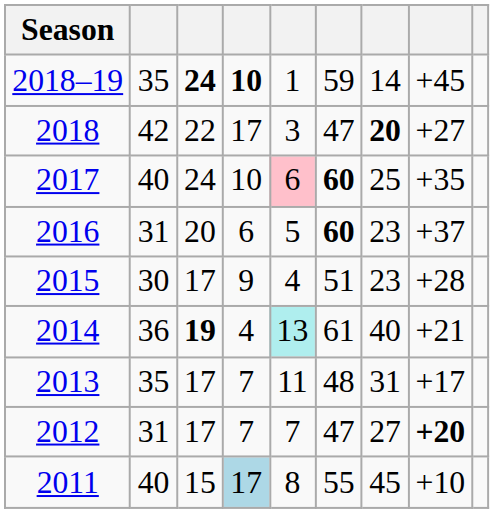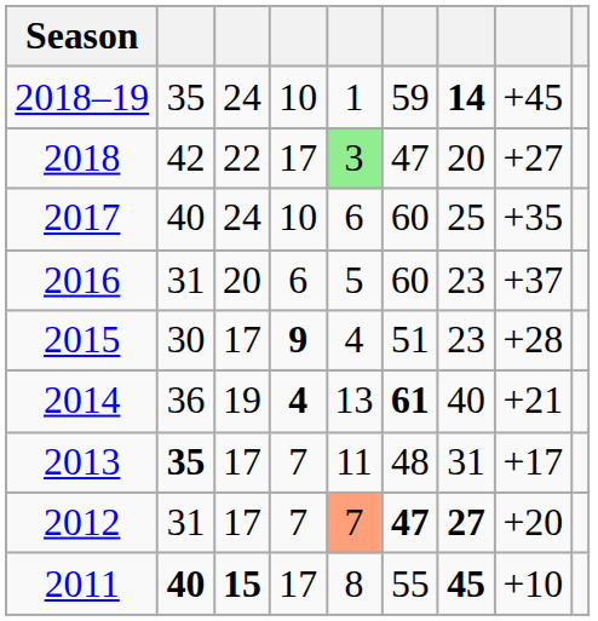2018–19 | column 3: bold -> normal
2018–19 | column 4: bold -> normal
2018–19 | column 7: normal -> bold
2018 | column 5: no background -> lightgreen background
2018 | column 7: bold -> normal
2017 | column 5: pink background -> no background
2017 | column 6: bold -> normal
2016 | column 6: bold -> normal
2015 | column 4: normal -> bold
2014 | column 3: bold -> normal
2014 | column 4: normal -> bold
2014 | column 5: paleturquoise background -> no background
2014 | column 6: normal -> bold
2013 | column 2: normal -> bold
2012 | column 5: no background -> lightsalmon background
2012 | column 6: normal -> bold
2012 | column 7: normal -> bold
2012 | column 8: bold -> normal
2011 | column 2: normal -> bold
2011 | column 3: normal -> bold
2011 | column 4: lightblue background -> no background
2011 | column 7: normal -> bold
